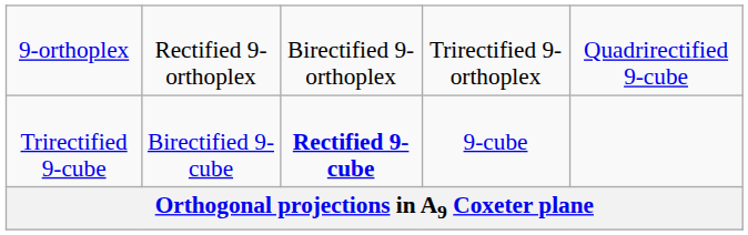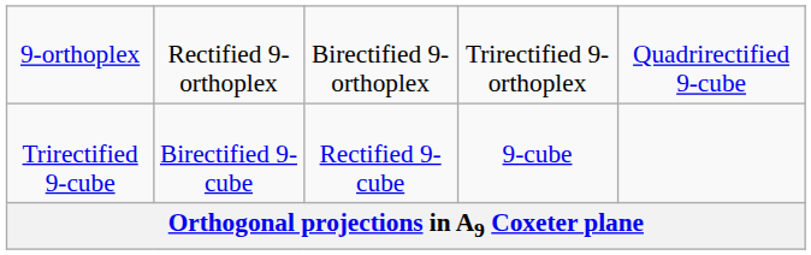Trirectified 9-cube | column 3: bold -> normal
